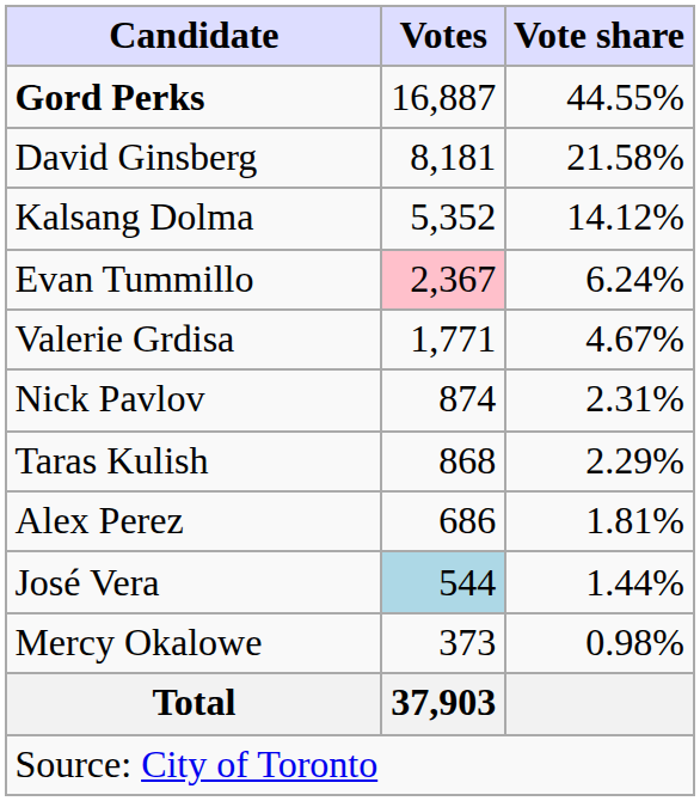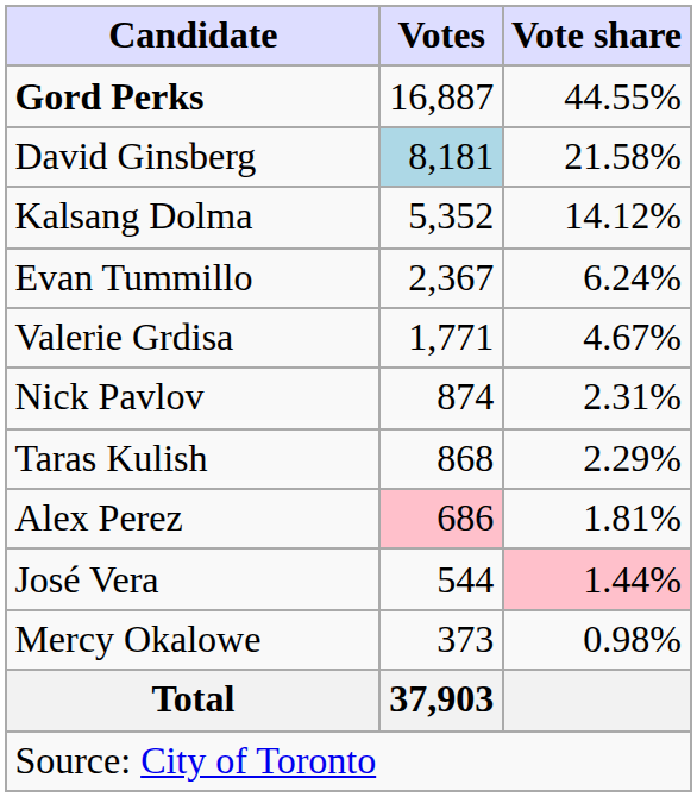David Ginsberg | Votes: no background -> lightblue background
Evan Tummillo | Votes: pink background -> no background
Alex Perez | Votes: no background -> pink background
José Vera | Votes: lightblue background -> no background
José Vera | Vote share: no background -> pink background
